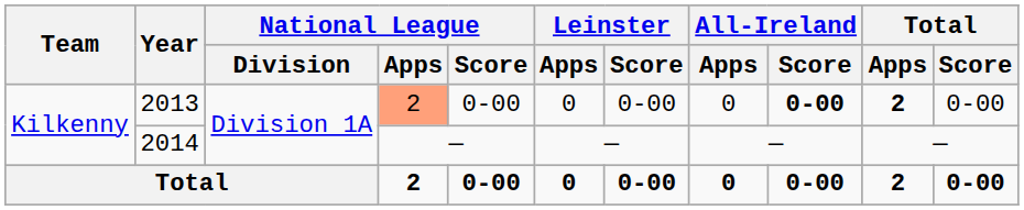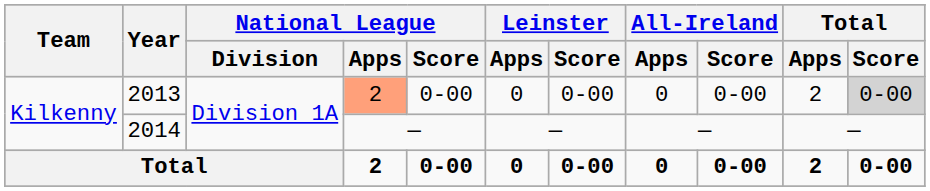2013 | All-Ireland / Score: bold -> normal
2013 | Total / Apps: bold -> normal
2013 | Total / Score: no background -> lightgrey background
